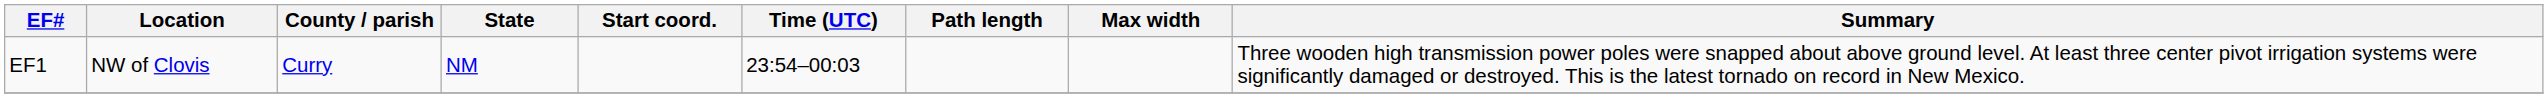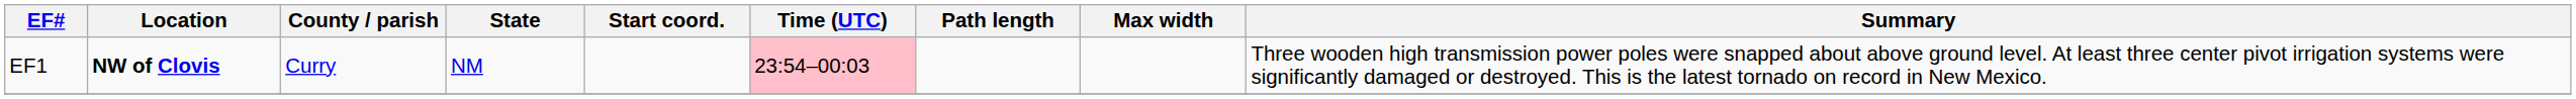EF1 | Location: normal -> bold
EF1 | Time (UTC): no background -> pink background
